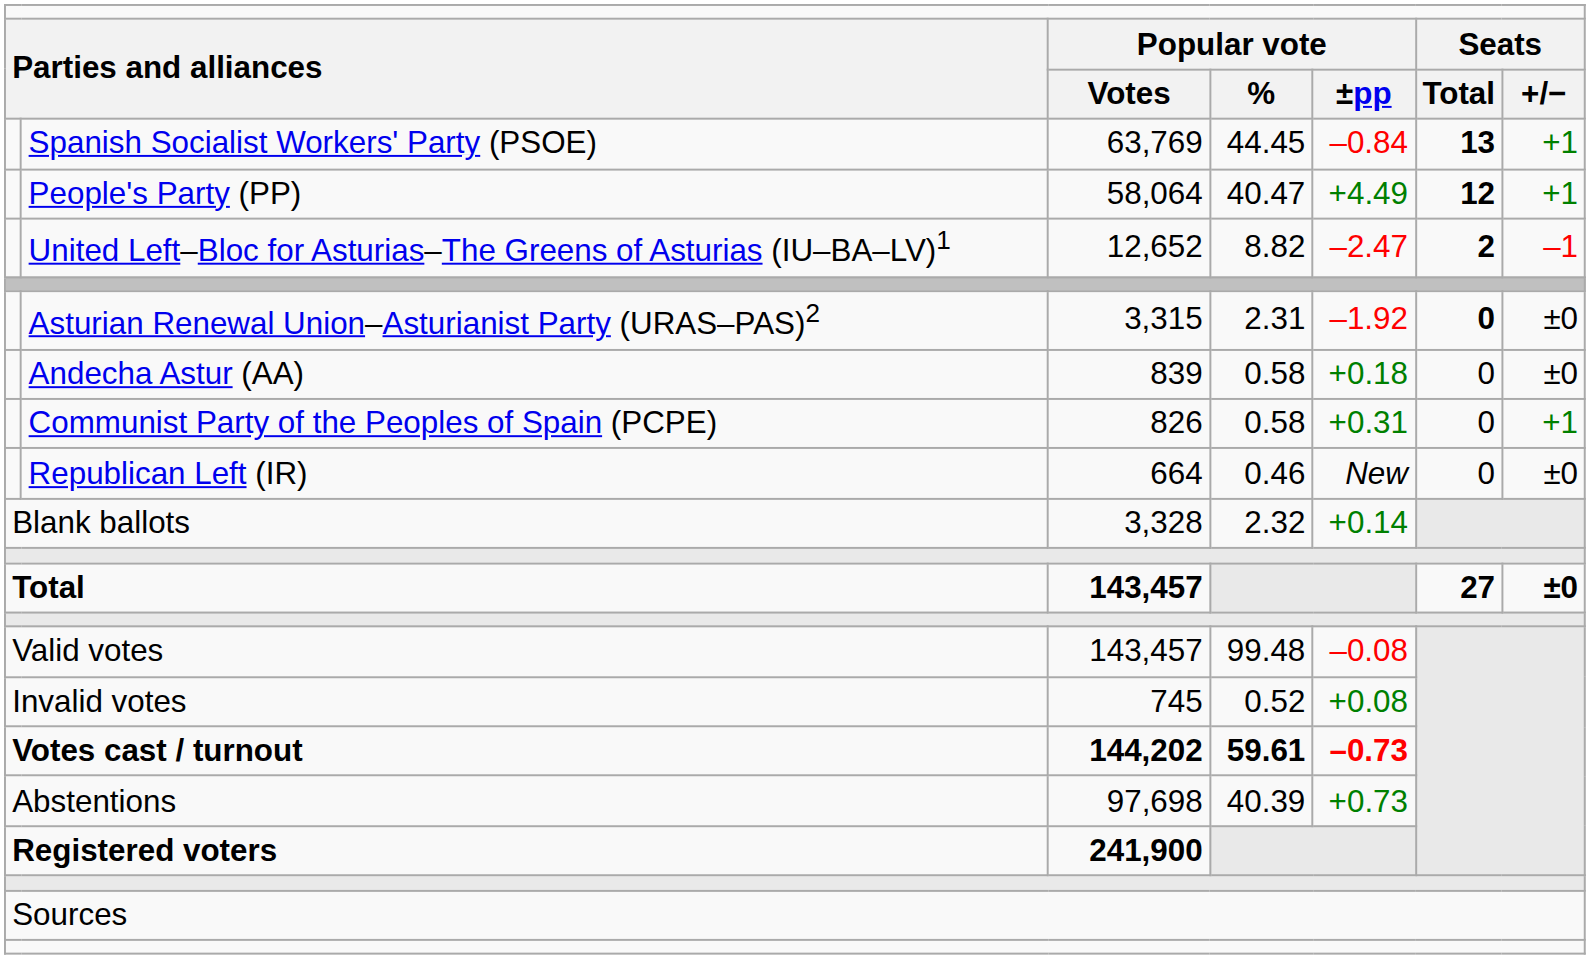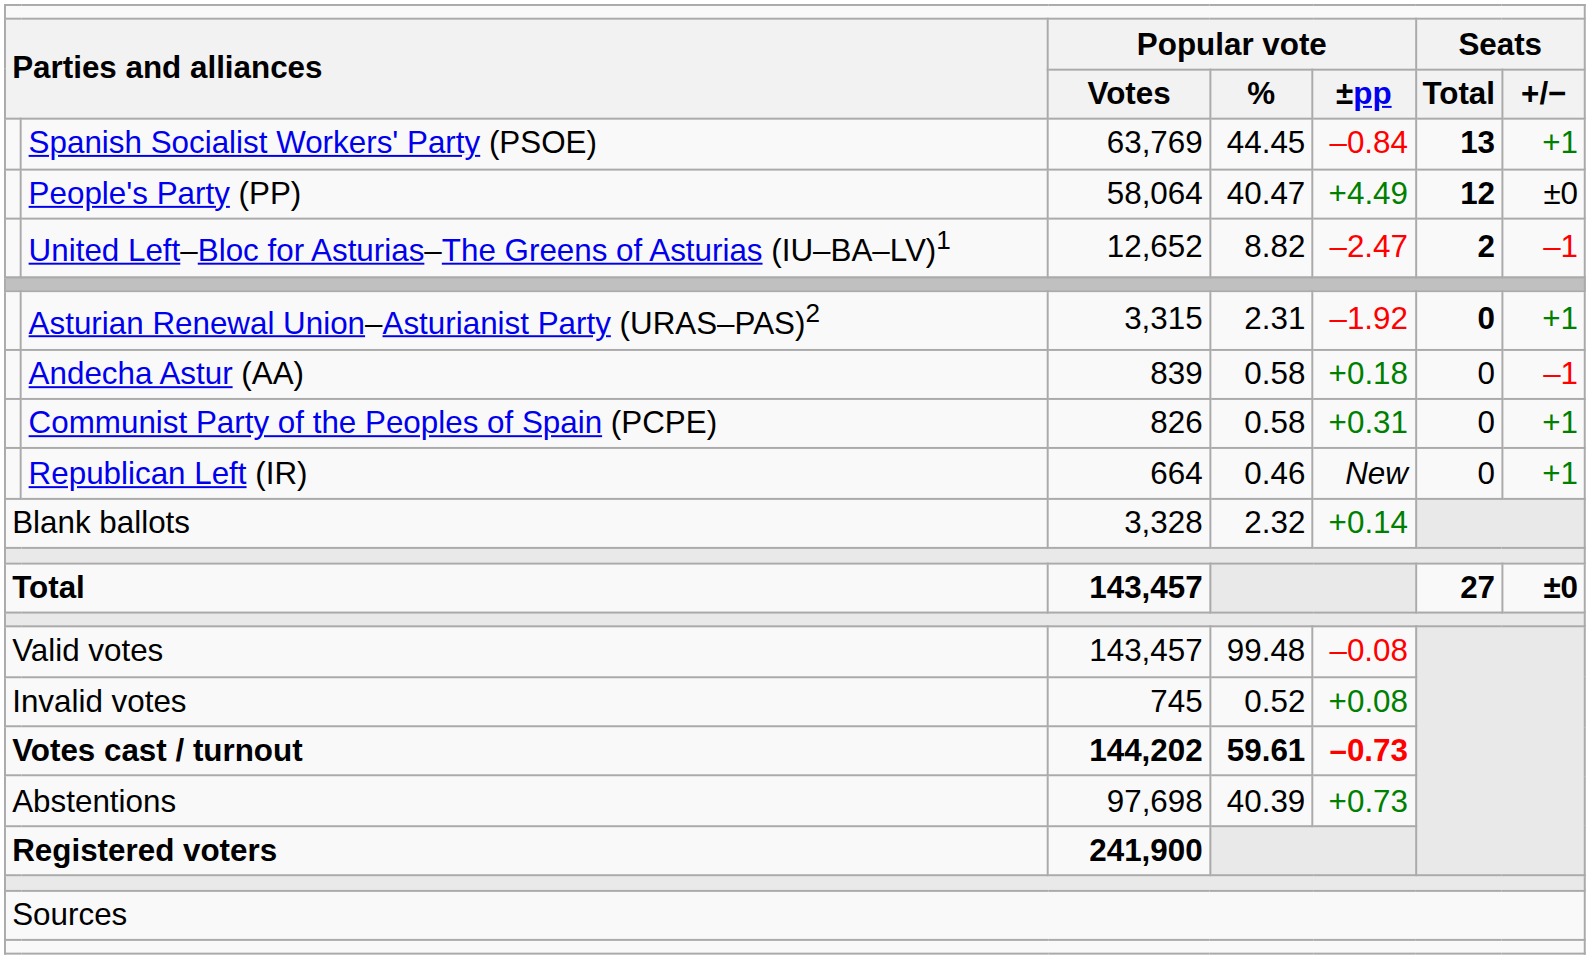People's Party (PP) | column 7: +1 -> ±0
Asturian Renewal Union–Asturianist Party (URAS–PAS)2 | column 7: ±0 -> +1
Andecha Astur (AA) | column 7: ±0 -> –1
Republican Left (IR) | column 7: ±0 -> +1
